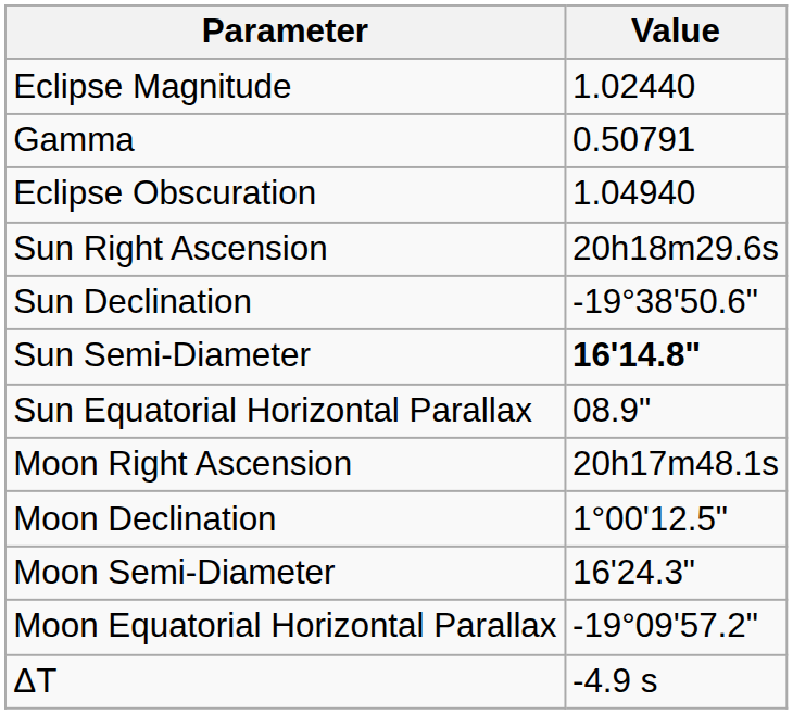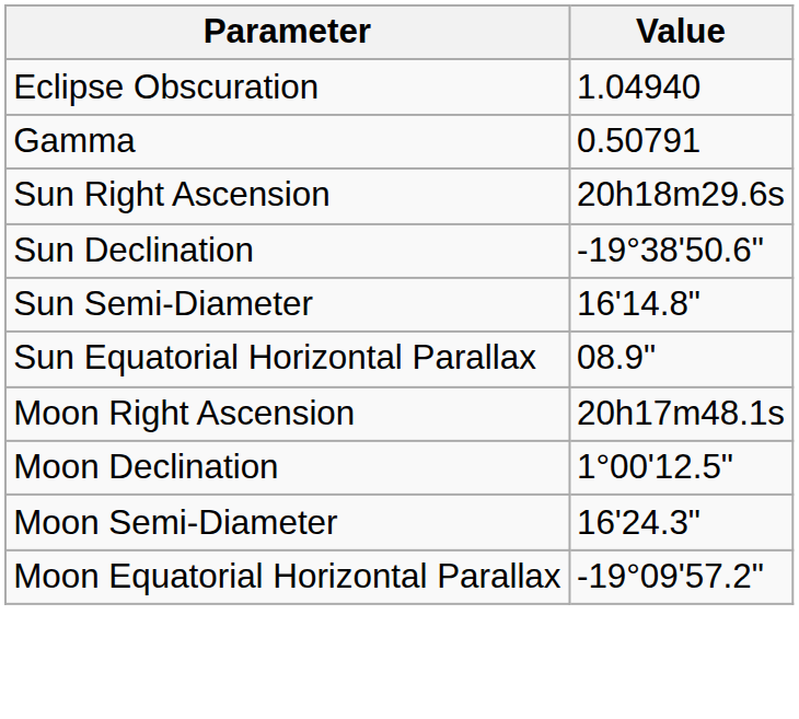- row: Eclipse Magnitude | 1.02440
rows swapped: Eclipse Obscuration <-> Gamma
Sun Semi-Diameter | Value: bold -> normal
- row: ΔT | -4.9 s
